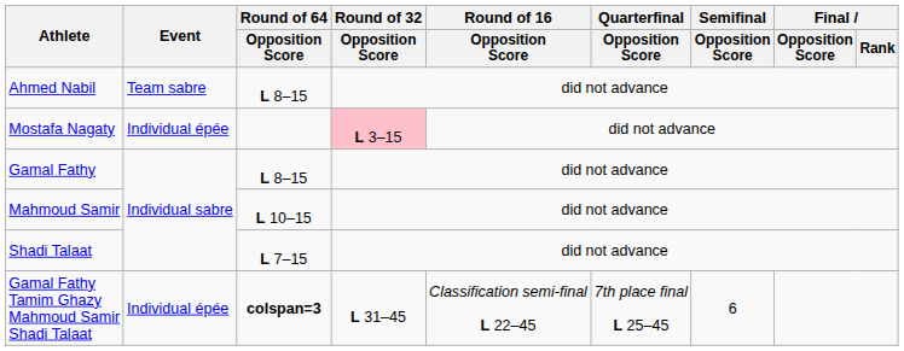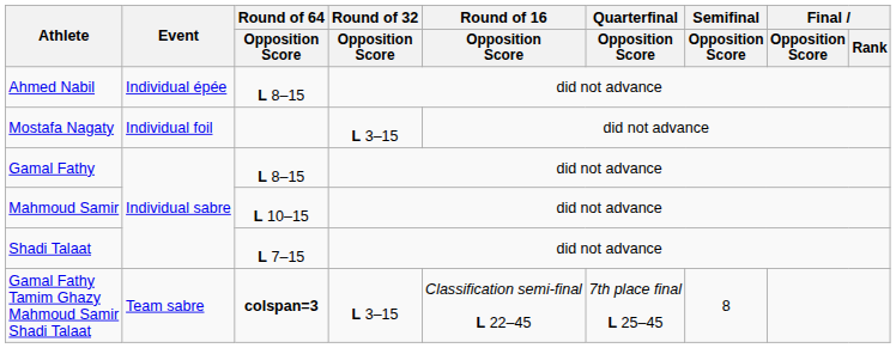Ahmed Nabil | Event: Team sabre -> Individual épée
Mostafa Nagaty | Event: Individual épée -> Individual foil
Mostafa Nagaty | Round of 32 / Opposition Score: pink background -> no background
Gamal Fathy Tamim Ghazy Mahmoud Samir Shadi Talaat | Event: Individual épée -> Team sabre
Gamal Fathy Tamim Ghazy Mahmoud Samir Shadi Talaat | Round of 32 / Opposition Score: L 31–45 -> L 3–15
Gamal Fathy Tamim Ghazy Mahmoud Samir Shadi Talaat | Semifinal / Opposition Score: 6 -> 8
